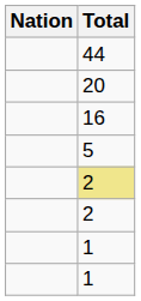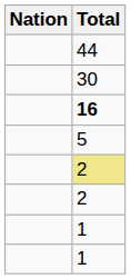row 3 | Total: 20 -> 30
row 4 | Total: normal -> bold
